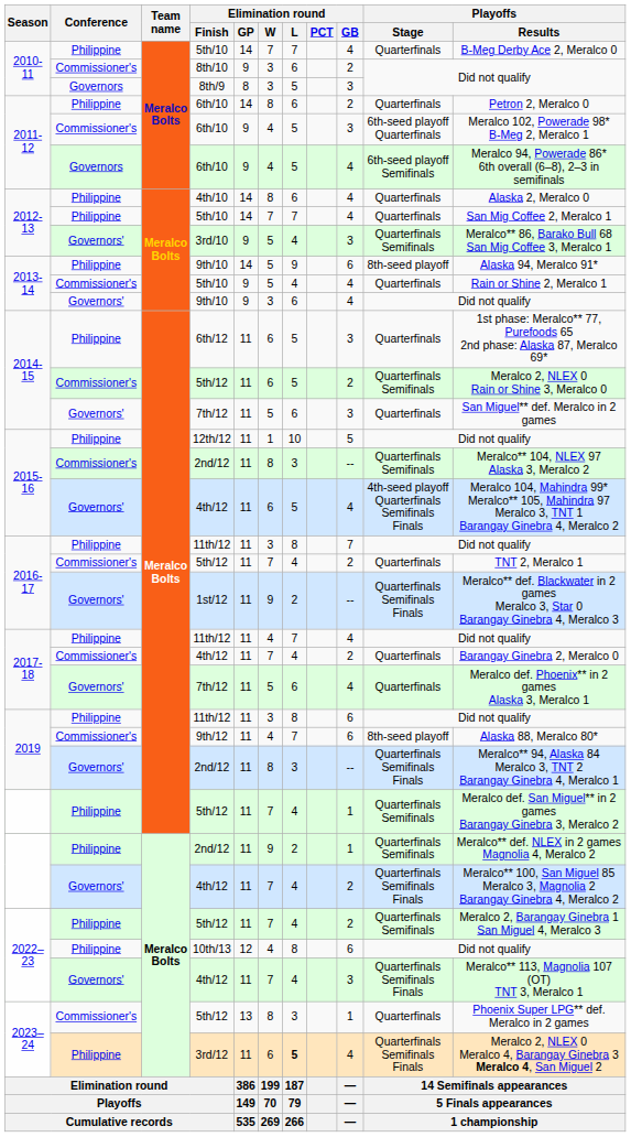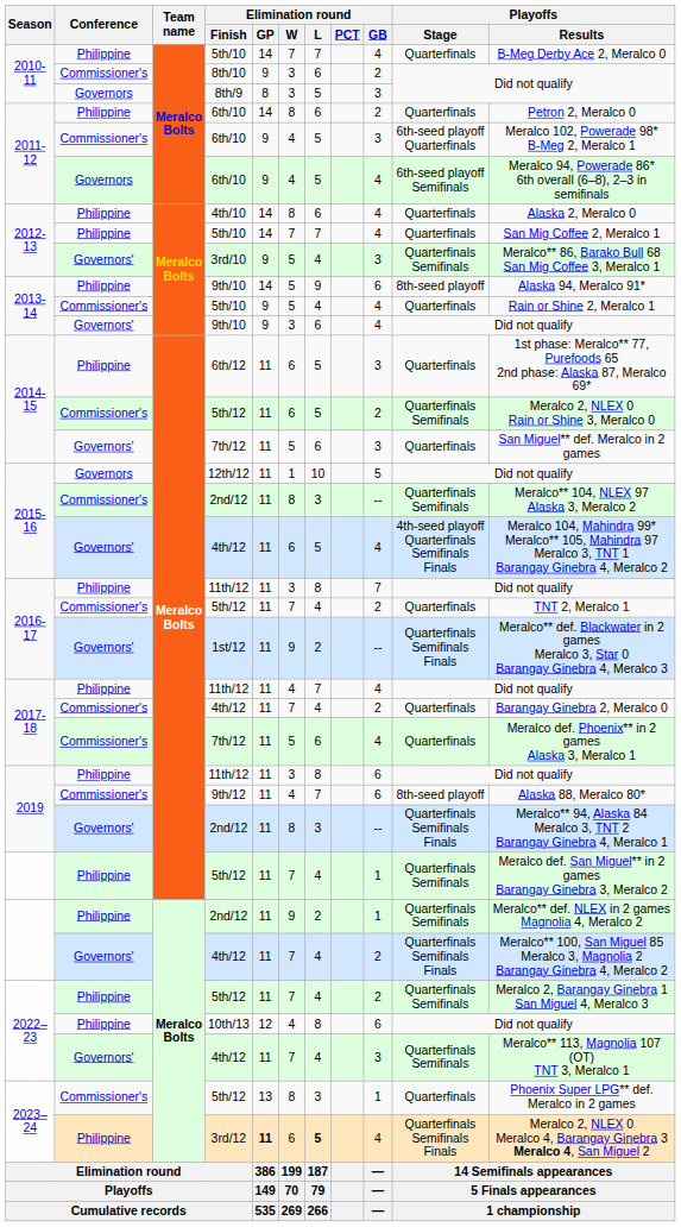12th/12 | Conference: Philippine -> Governors
2017-18 / 7th/12 | Conference: Governors' -> Commissioner's
2022–23 / 4th/12 | Playoffs / Stage: Quarterfinals Semifinals Finals -> Quarterfinals Semifinals
3rd/12 | Elimination round / GP: normal -> bold
